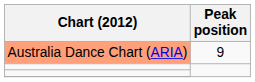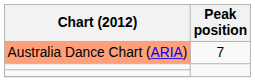row 2 | Peak position: 9 -> 7
